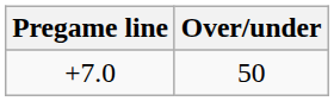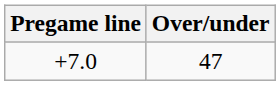+7.0 | Over/under: 50 -> 47
